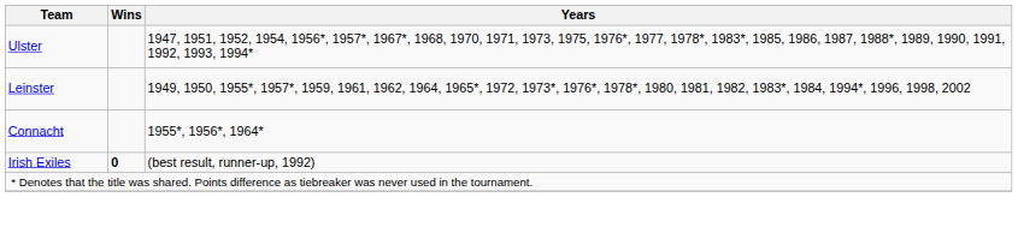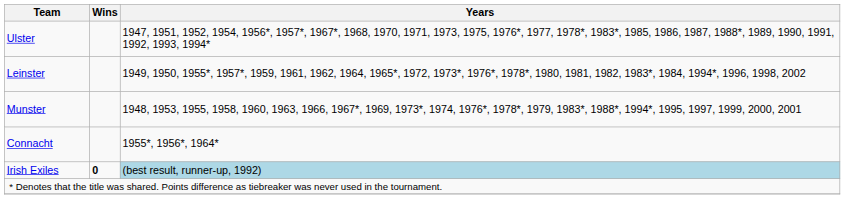+ row: Munster | 1948, 1953, 1955, 1958, 1960, 1963, 1966, 1967*, 1969, 1973*, 1974, 1976*, 1978*, 1979, 1983*, 1988*, 1994*, 1995, 1997, 1999, 2000, 2001
Irish Exiles | Years: no background -> lightblue background
